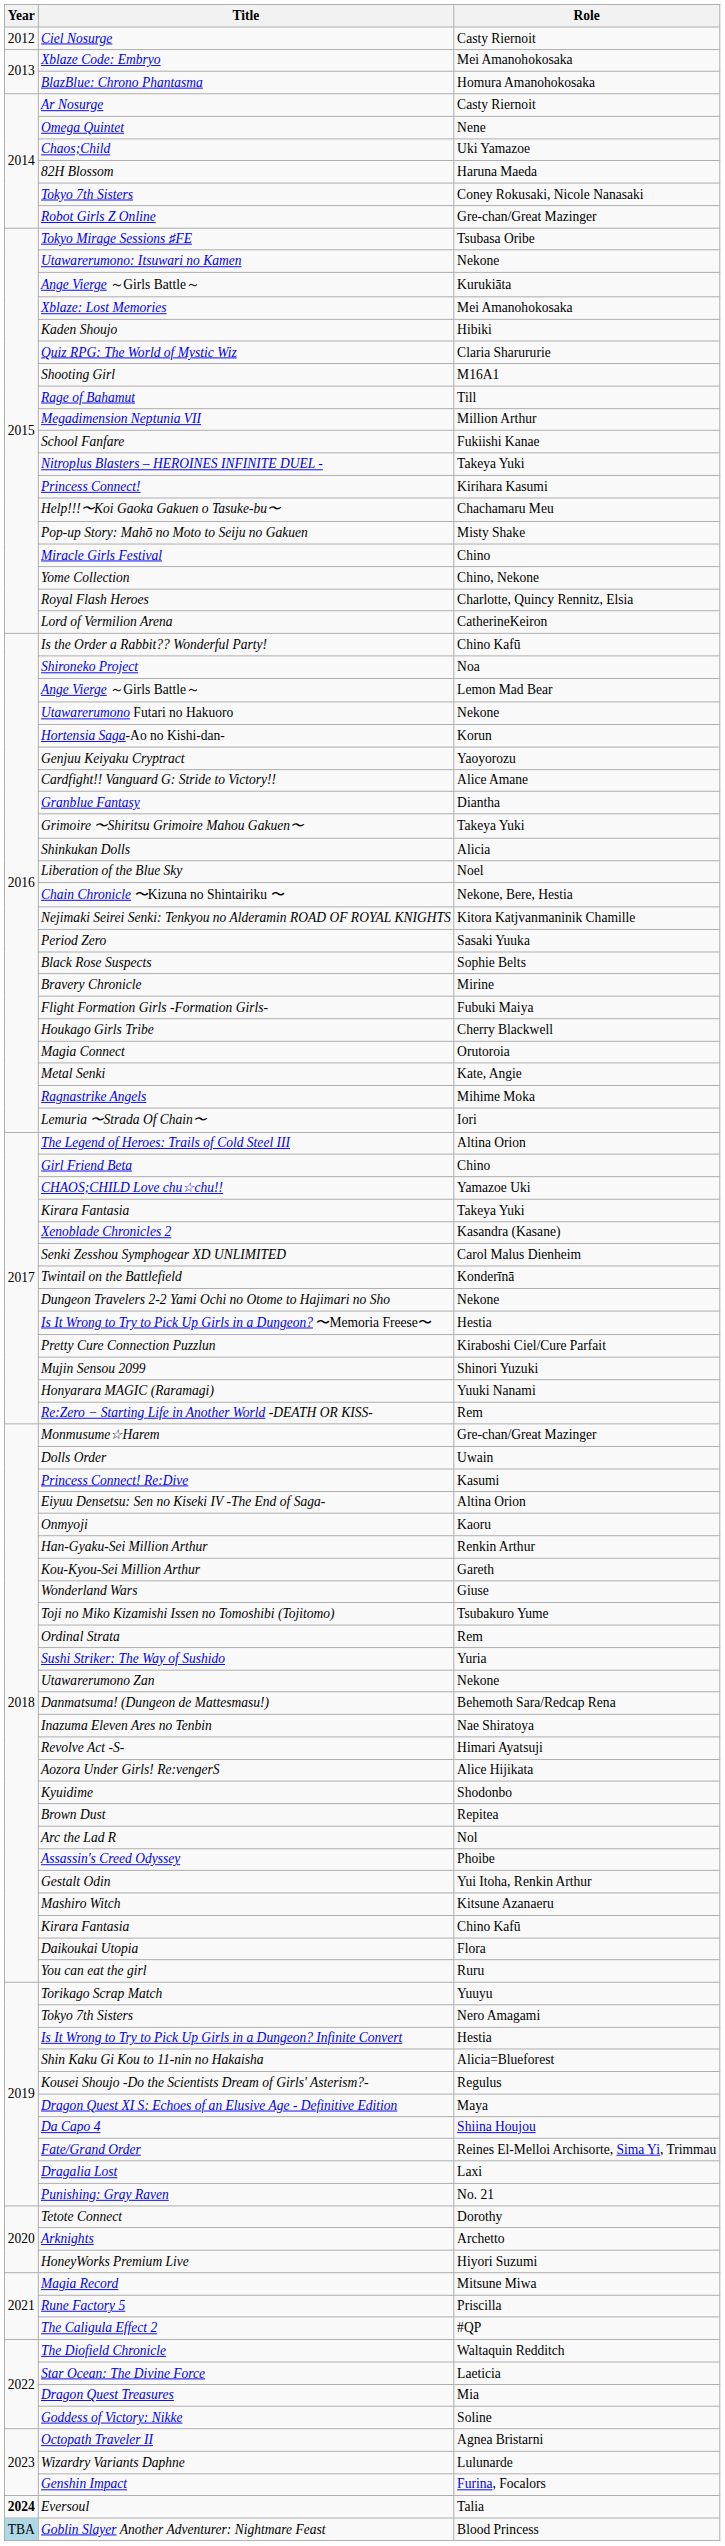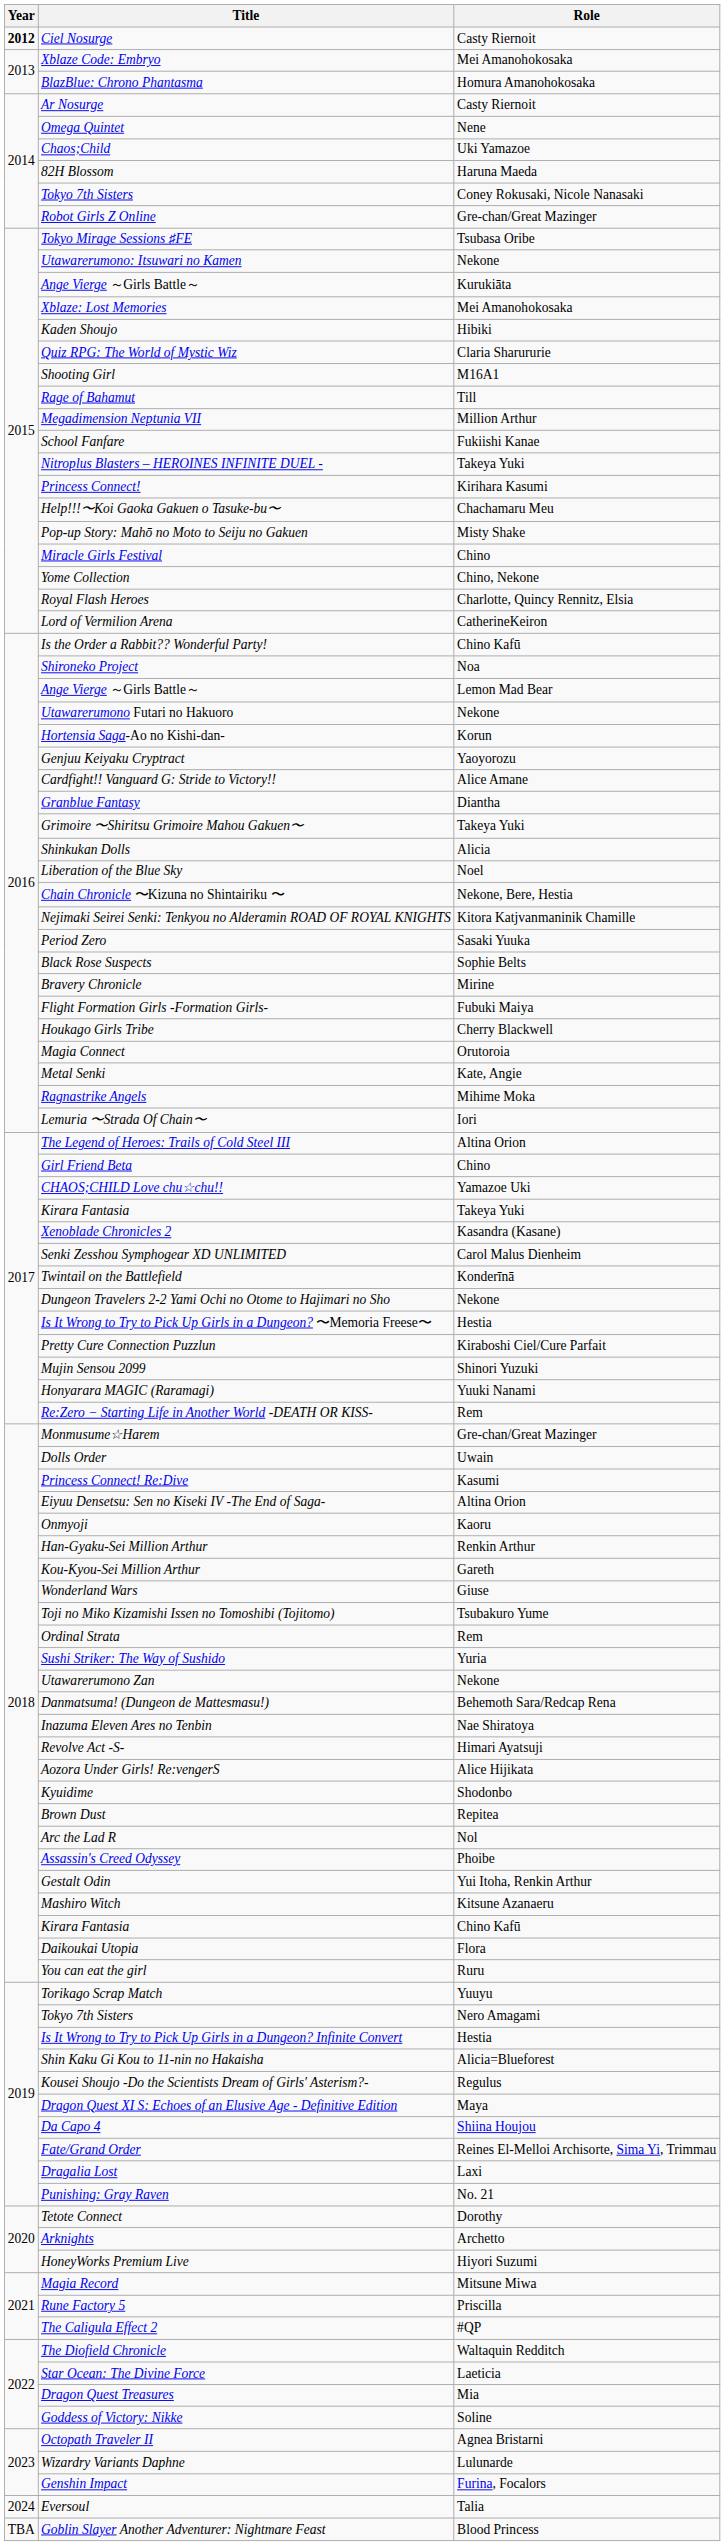Ciel Nosurge | Year: normal -> bold
Eversoul | Year: bold -> normal
Goblin Slayer Another Adventurer: Nightmare Feast | Year: lightblue background -> no background
